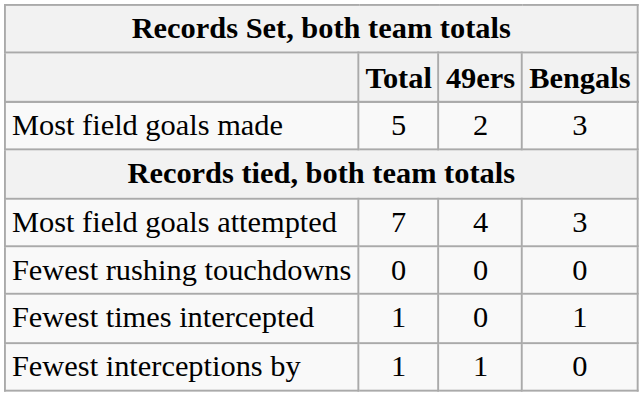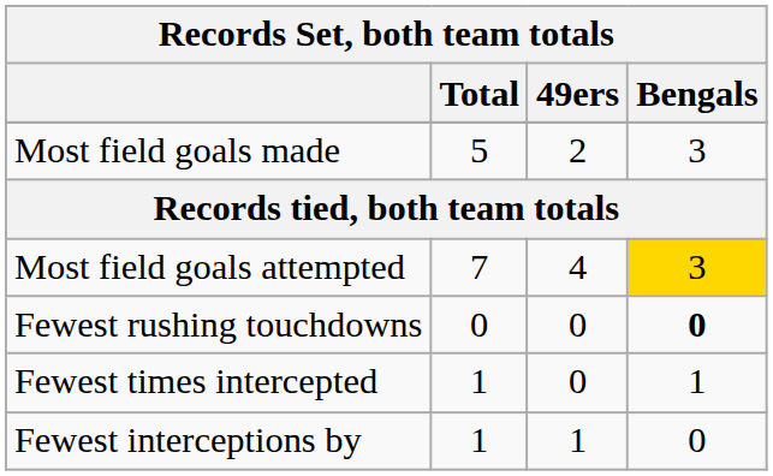Most field goals attempted | Bengals: no background -> gold background
Fewest rushing touchdowns | Bengals: normal -> bold
